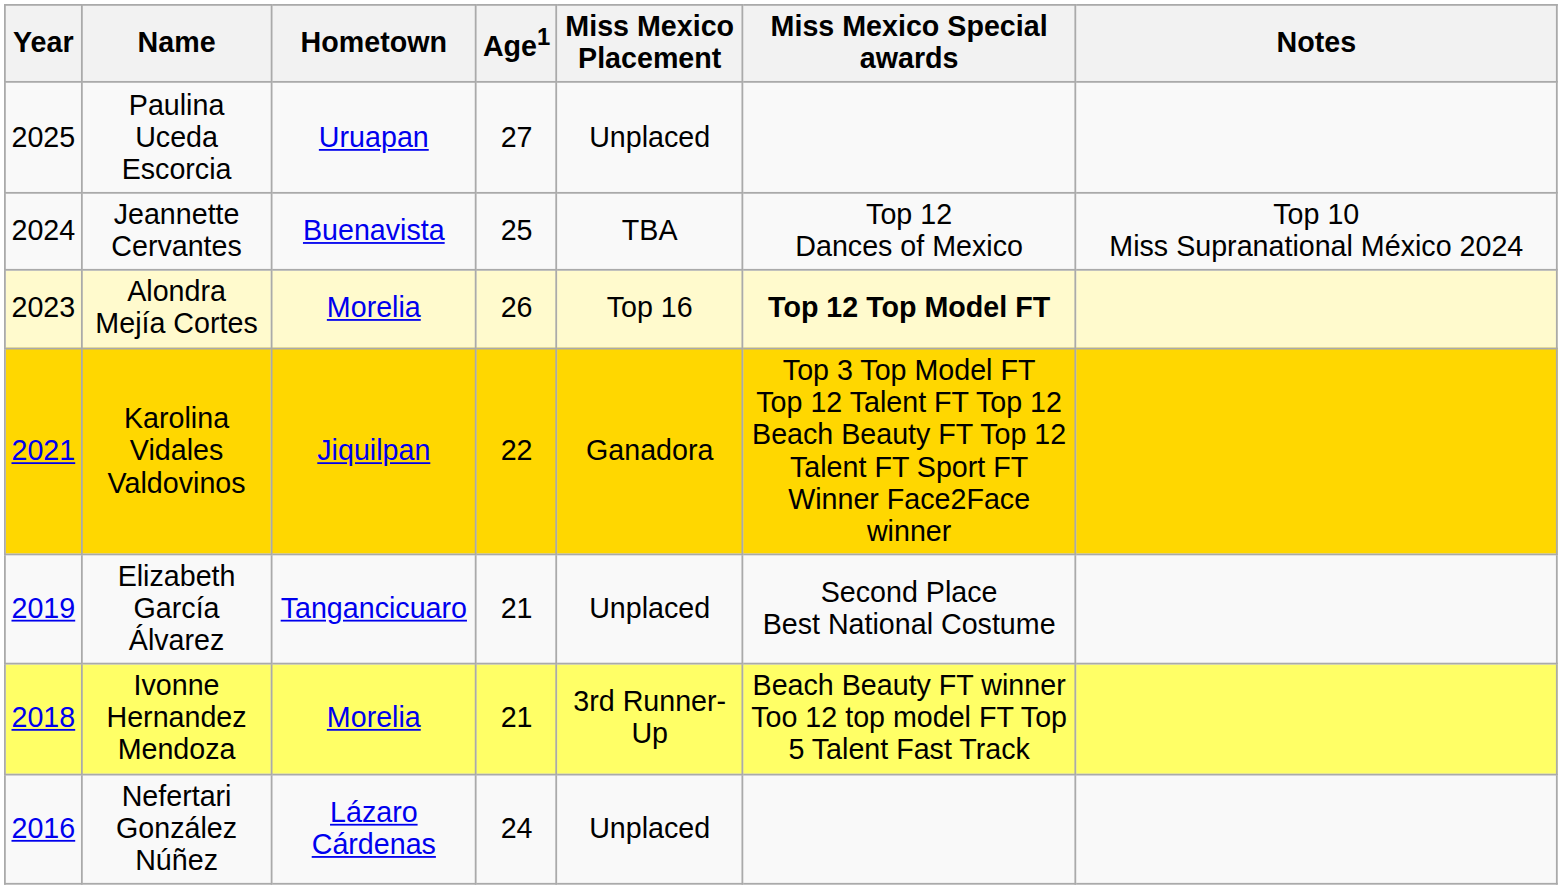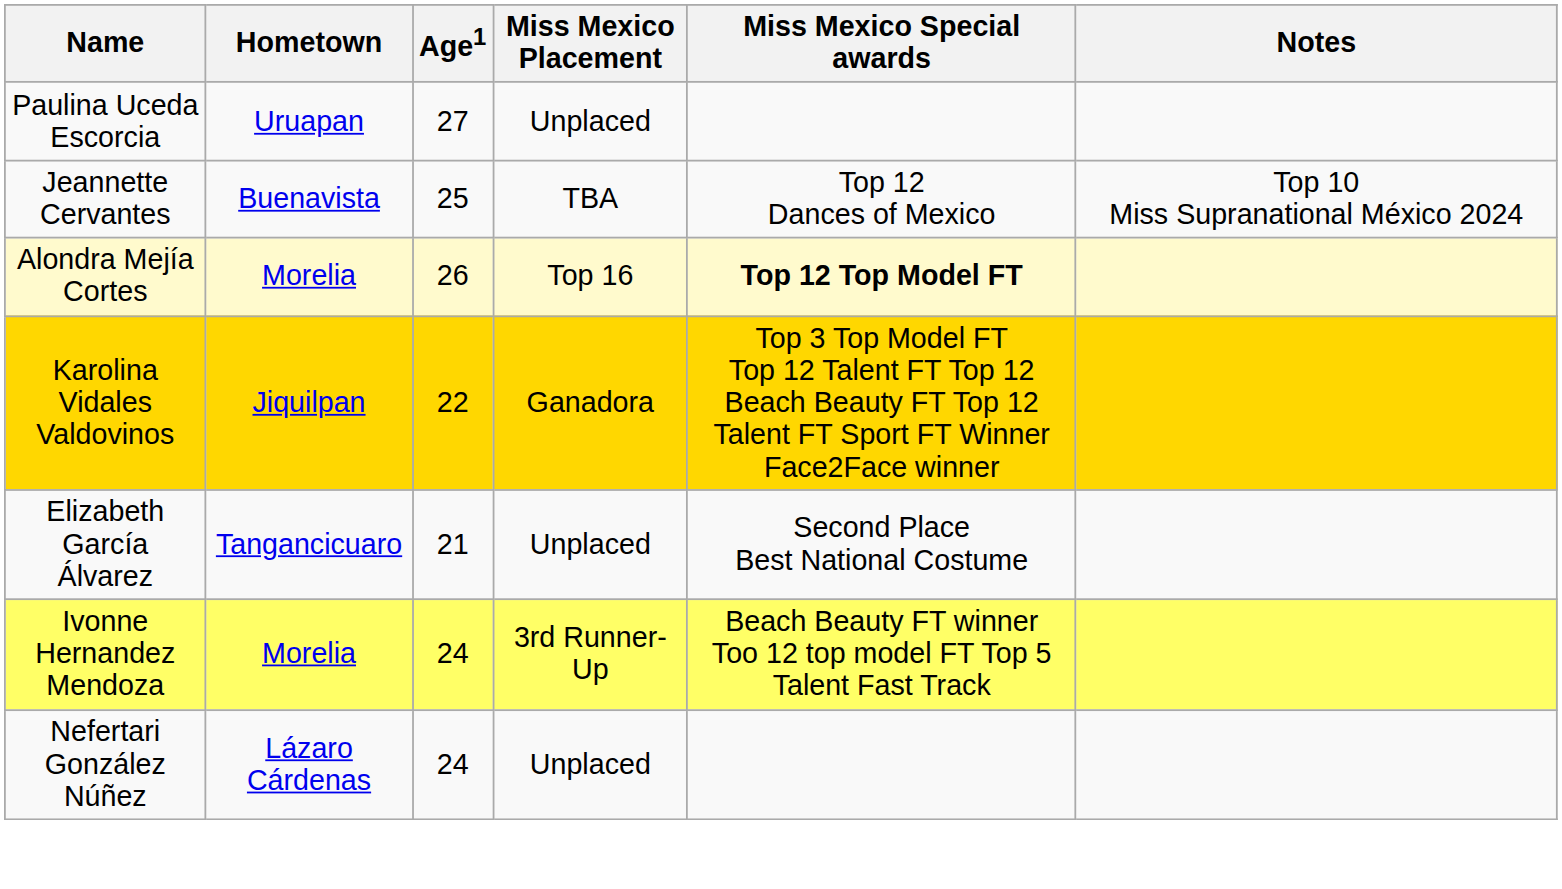- column: Year | 2025 | 2024 | 2023 | 2021 | 2019 | 2018 | 2016
Ivonne Hernandez Mendoza | Age1: 21 -> 24
